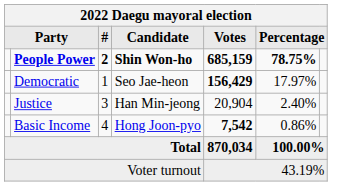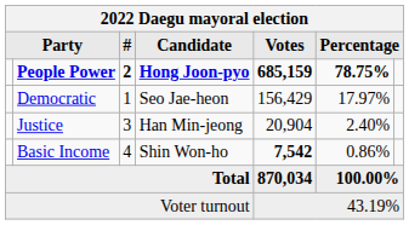People Power | Candidate: Shin Won-ho -> Hong Joon-pyo
Democratic | Votes: bold -> normal
Basic Income | Candidate: Hong Joon-pyo -> Shin Won-ho
